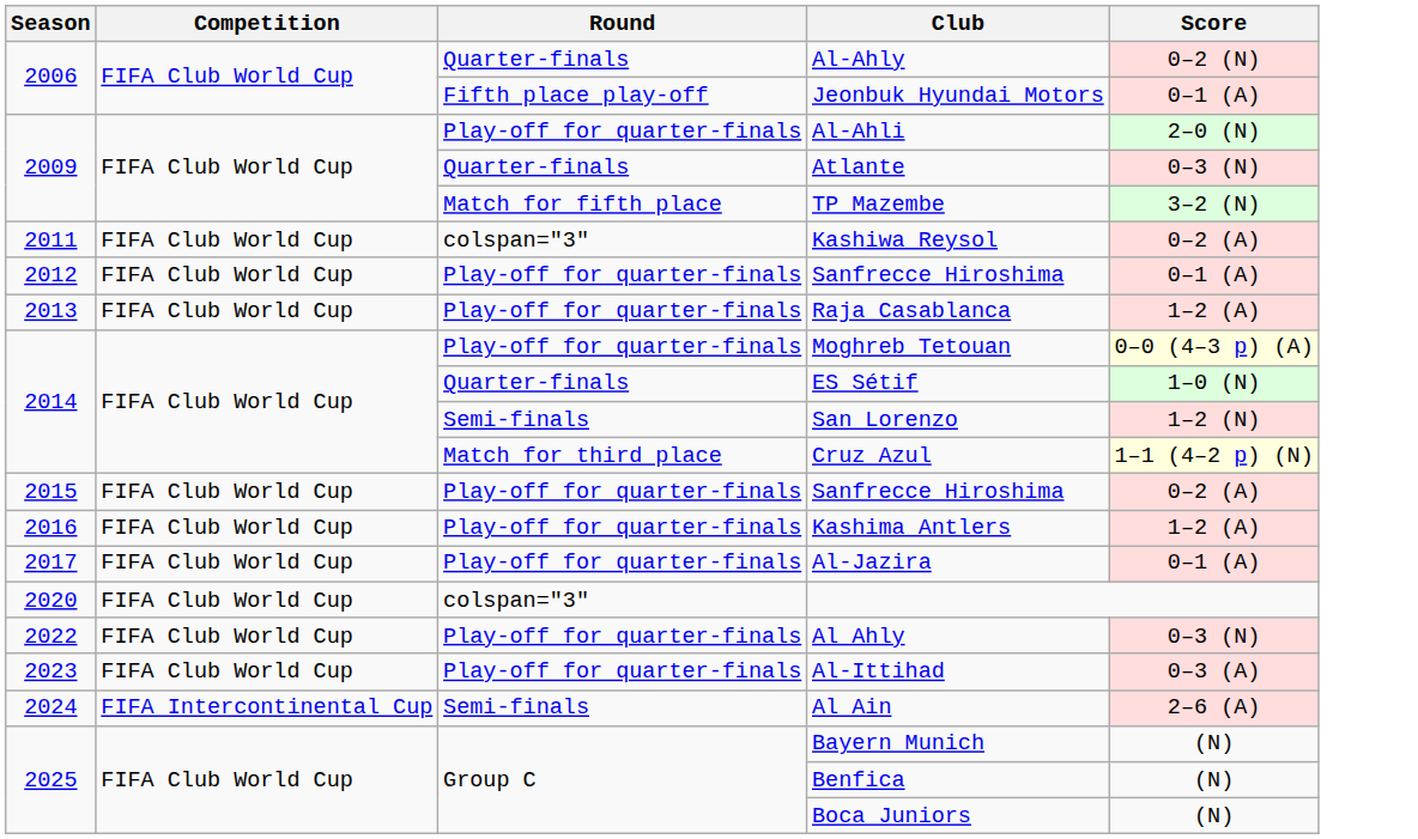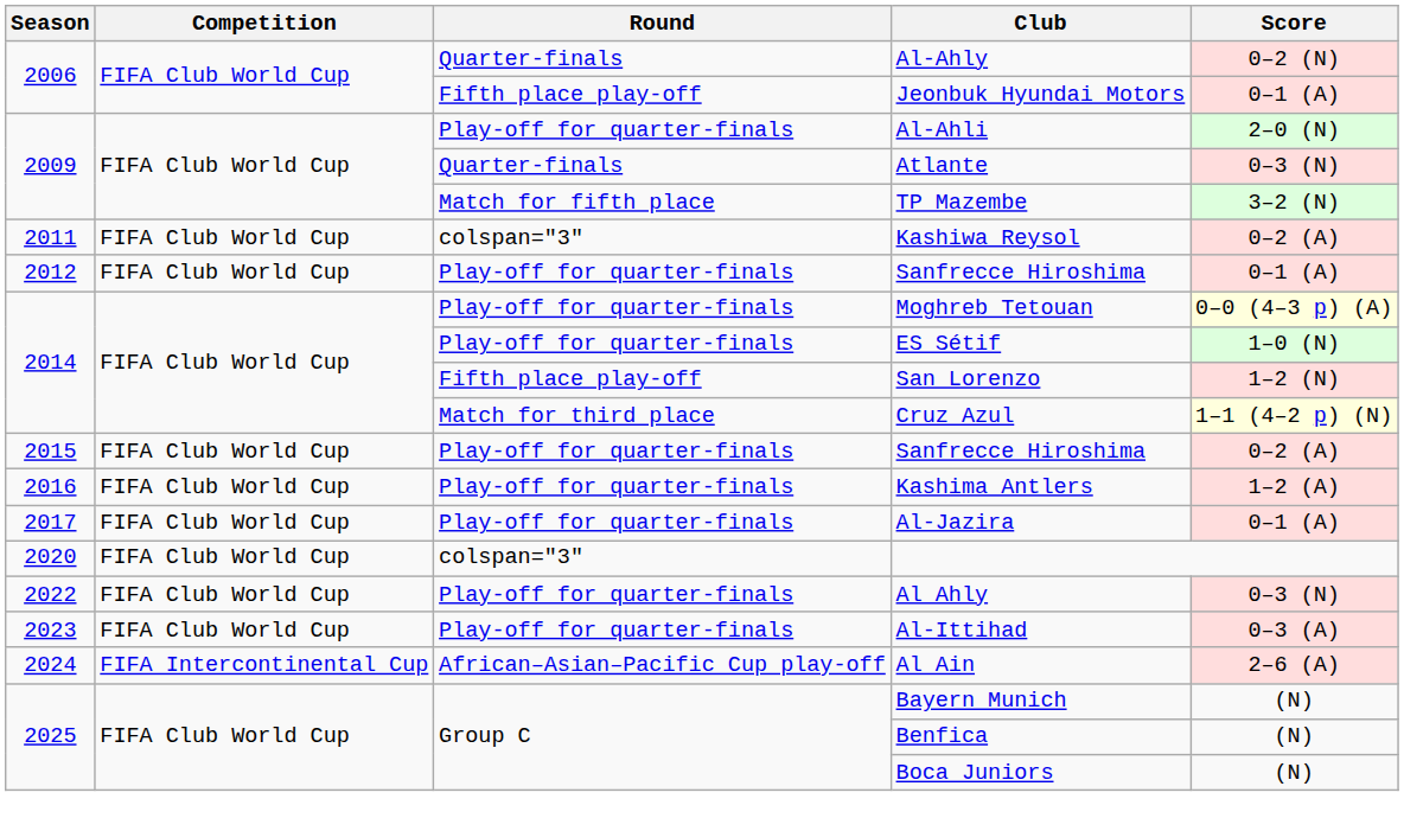- row: 2013 | FIFA Club World Cup | Play-off for quarter-finals | Raja Casablanca | 1–2 (A)
ES Sétif | Round: Quarter-finals -> Play-off for quarter-finals
San Lorenzo | Round: Semi-finals -> Fifth place play-off
Al Ain | Round: Semi-finals -> African–Asian–Pacific Cup play-off
